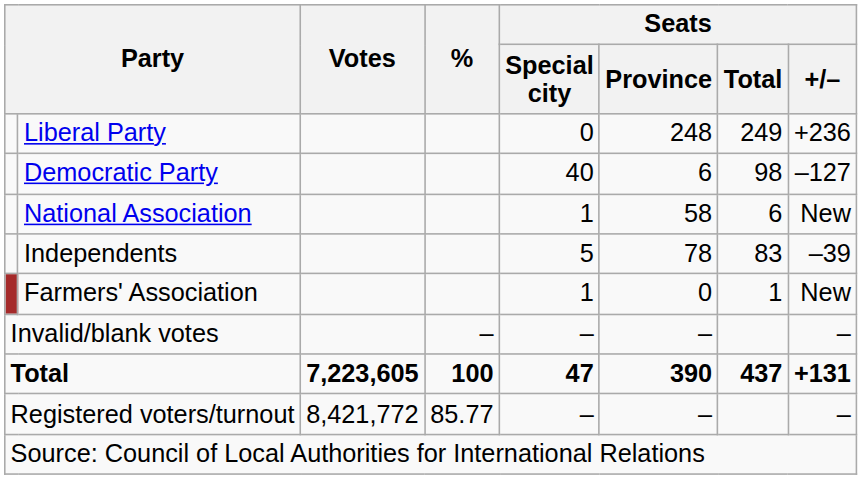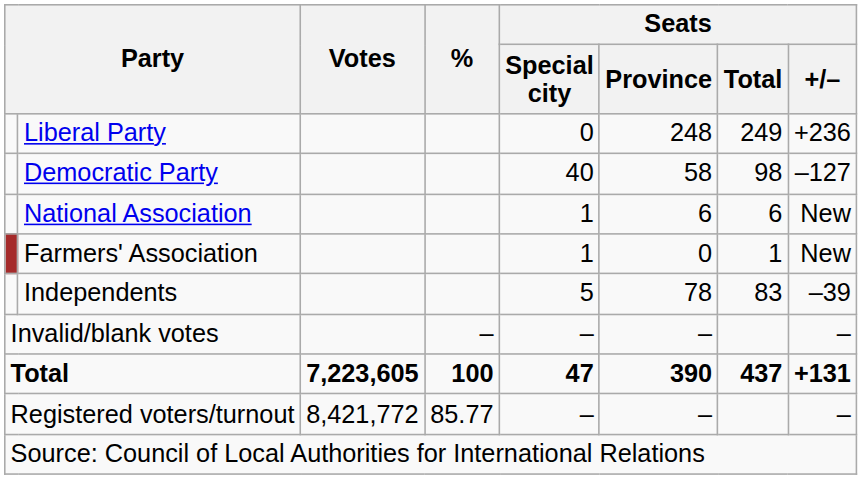Democratic Party | Seats / Province: 6 -> 58
National Association | Seats / Province: 58 -> 6
rows swapped: Farmers' Association <-> Independents
